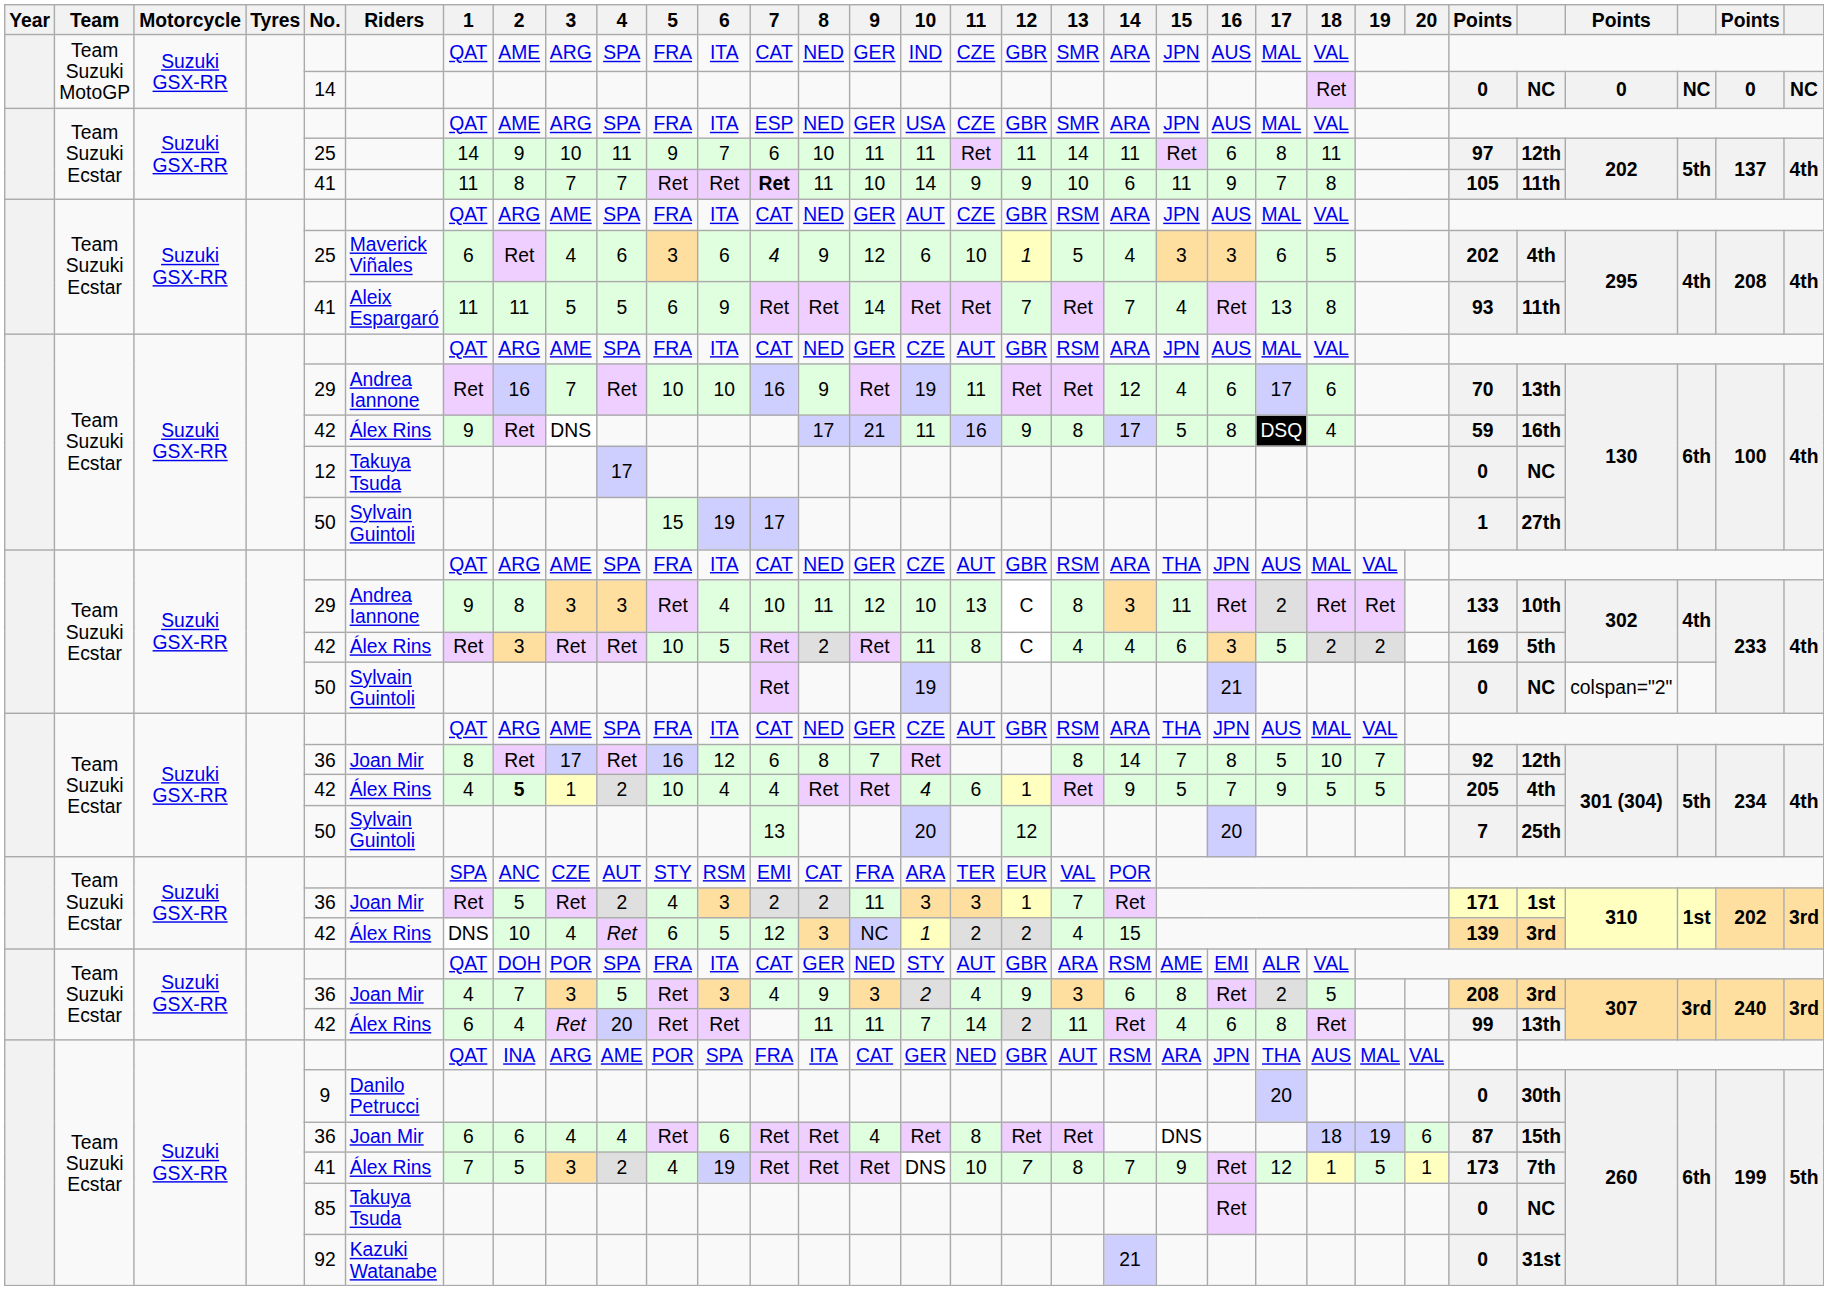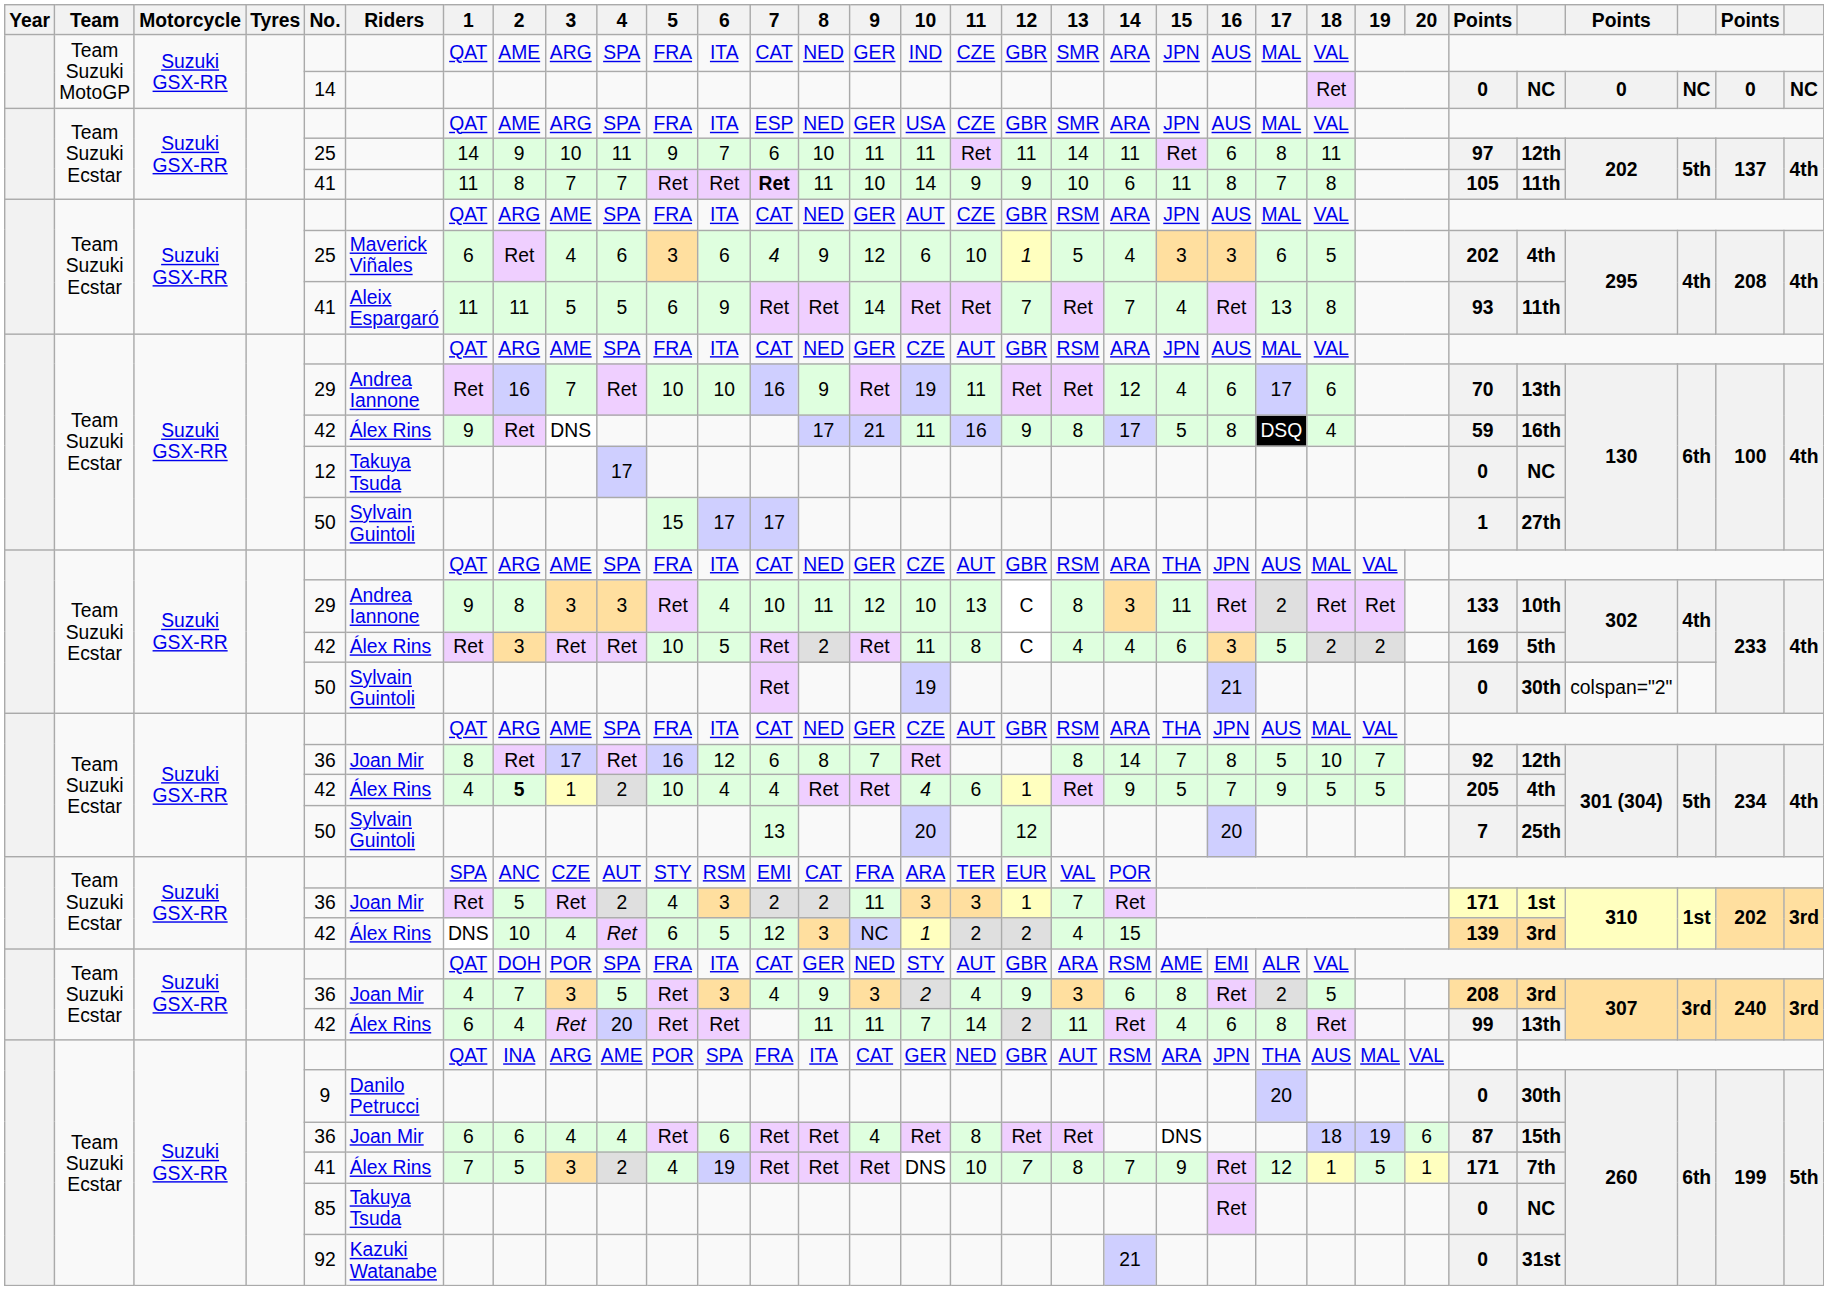row 6 | 16: 9 -> 8
row 14 | 6: 19 -> 17
row 18 | column 28: NC -> 30th
row 32 | column 27: 173 -> 171
